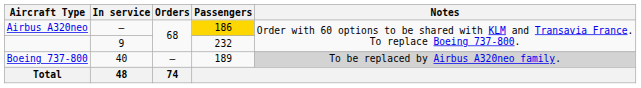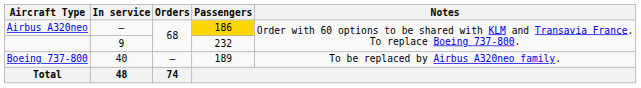Boeing 737-800 | Notes: lightgrey background -> no background
